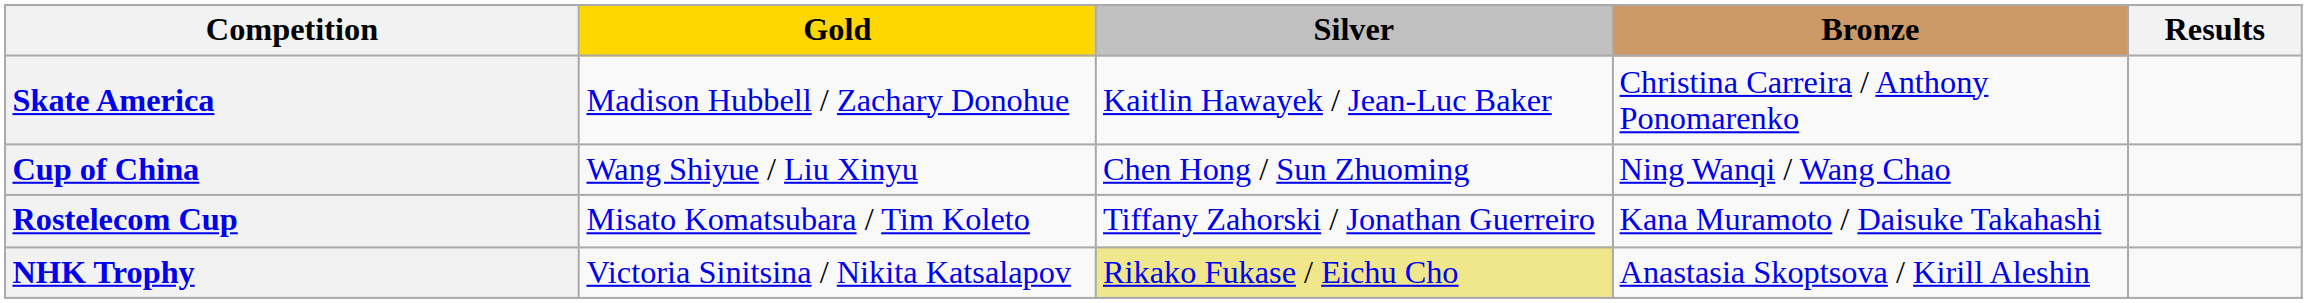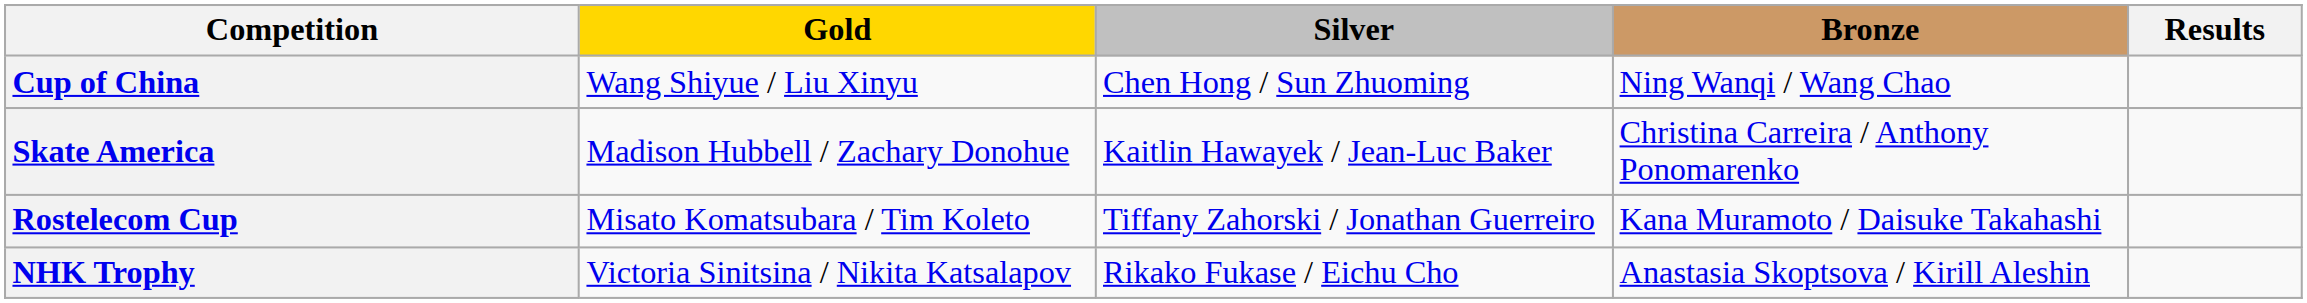rows swapped: Skate America <-> Cup of China
NHK Trophy | Silver: khaki background -> no background
